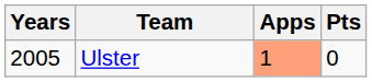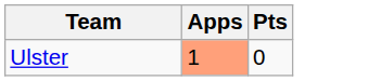- column: Years | 2005
